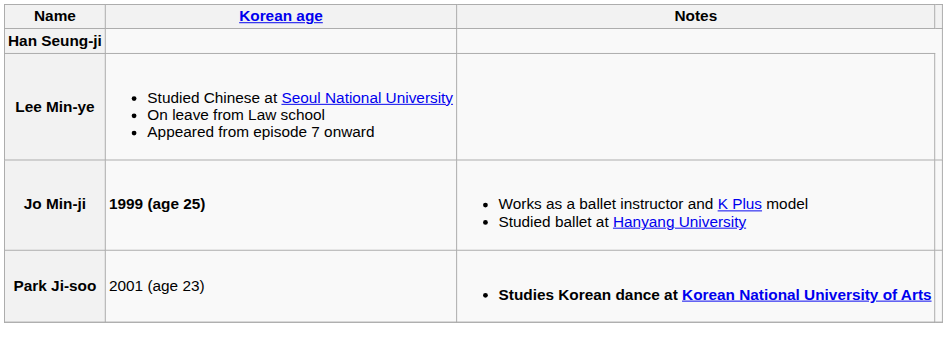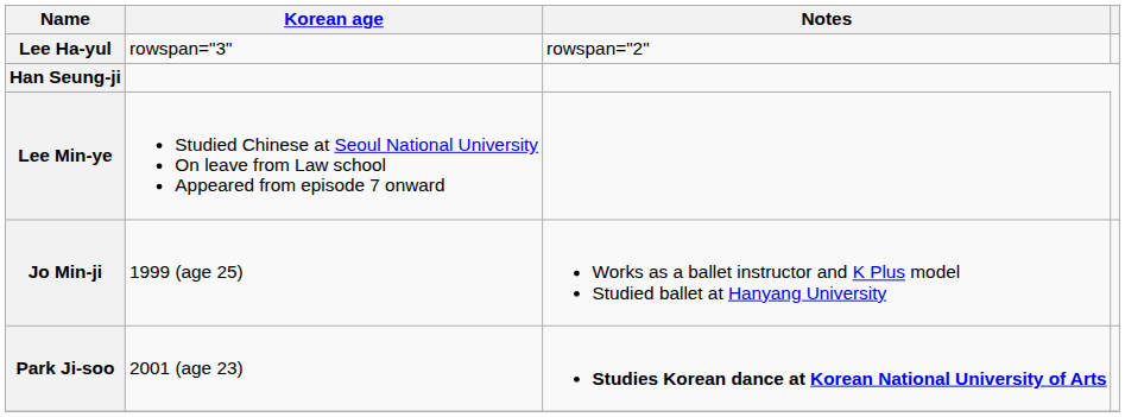+ row: Lee Ha-yul | rowspan="3" | rowspan="2"
Jo Min-ji | Korean age: bold -> normal
